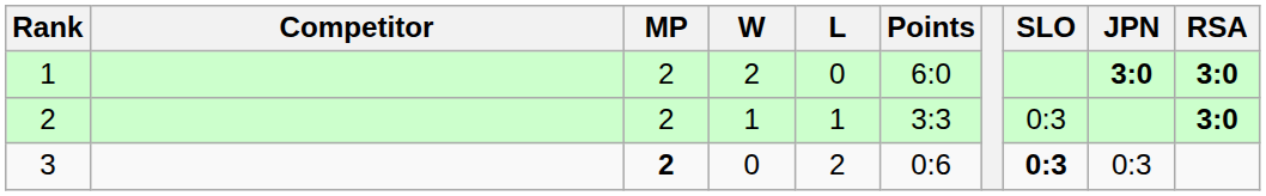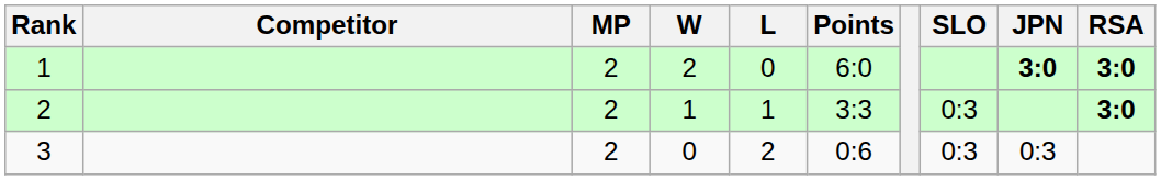3 | MP: bold -> normal
3 | SLO: bold -> normal
